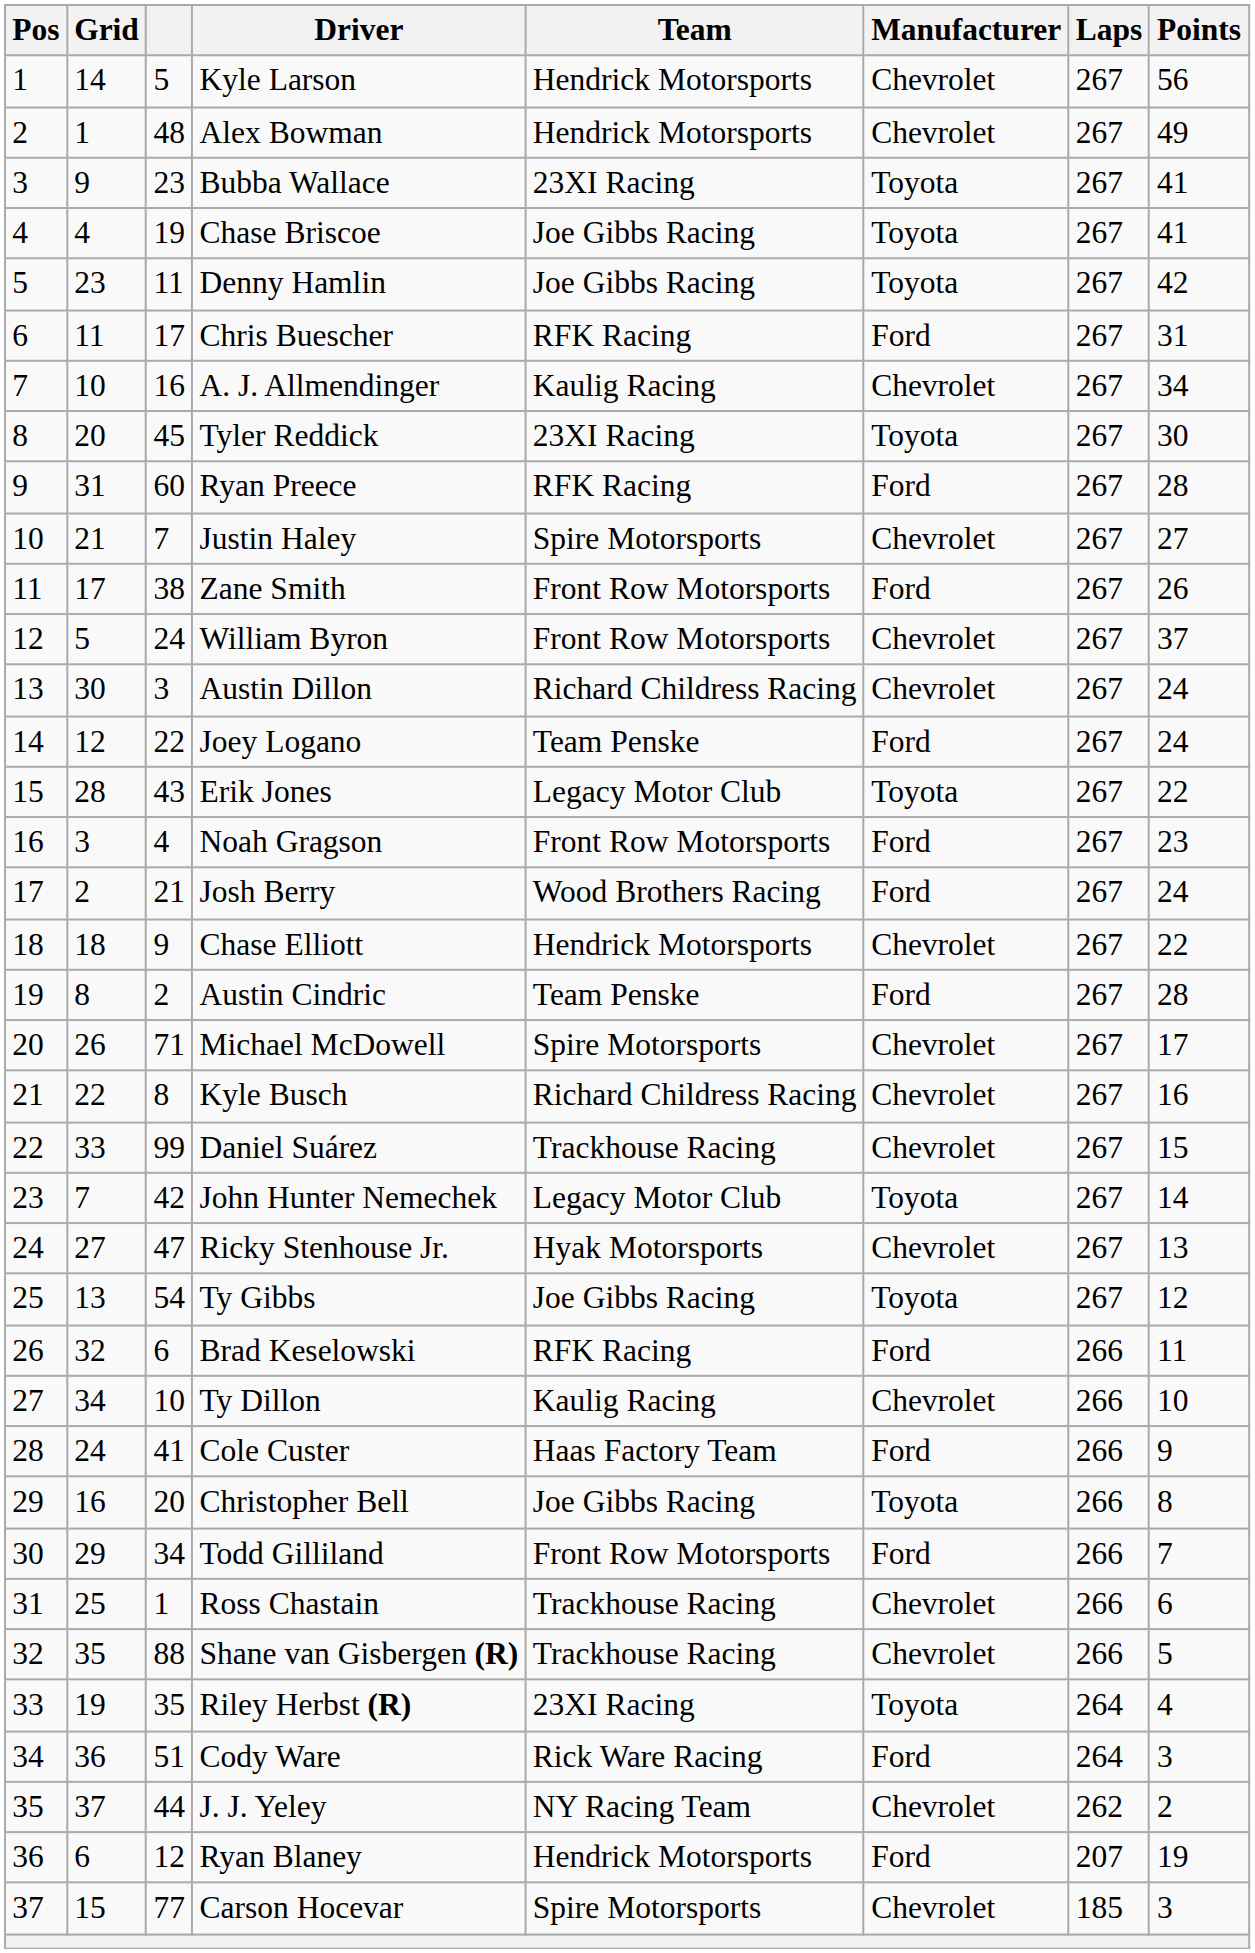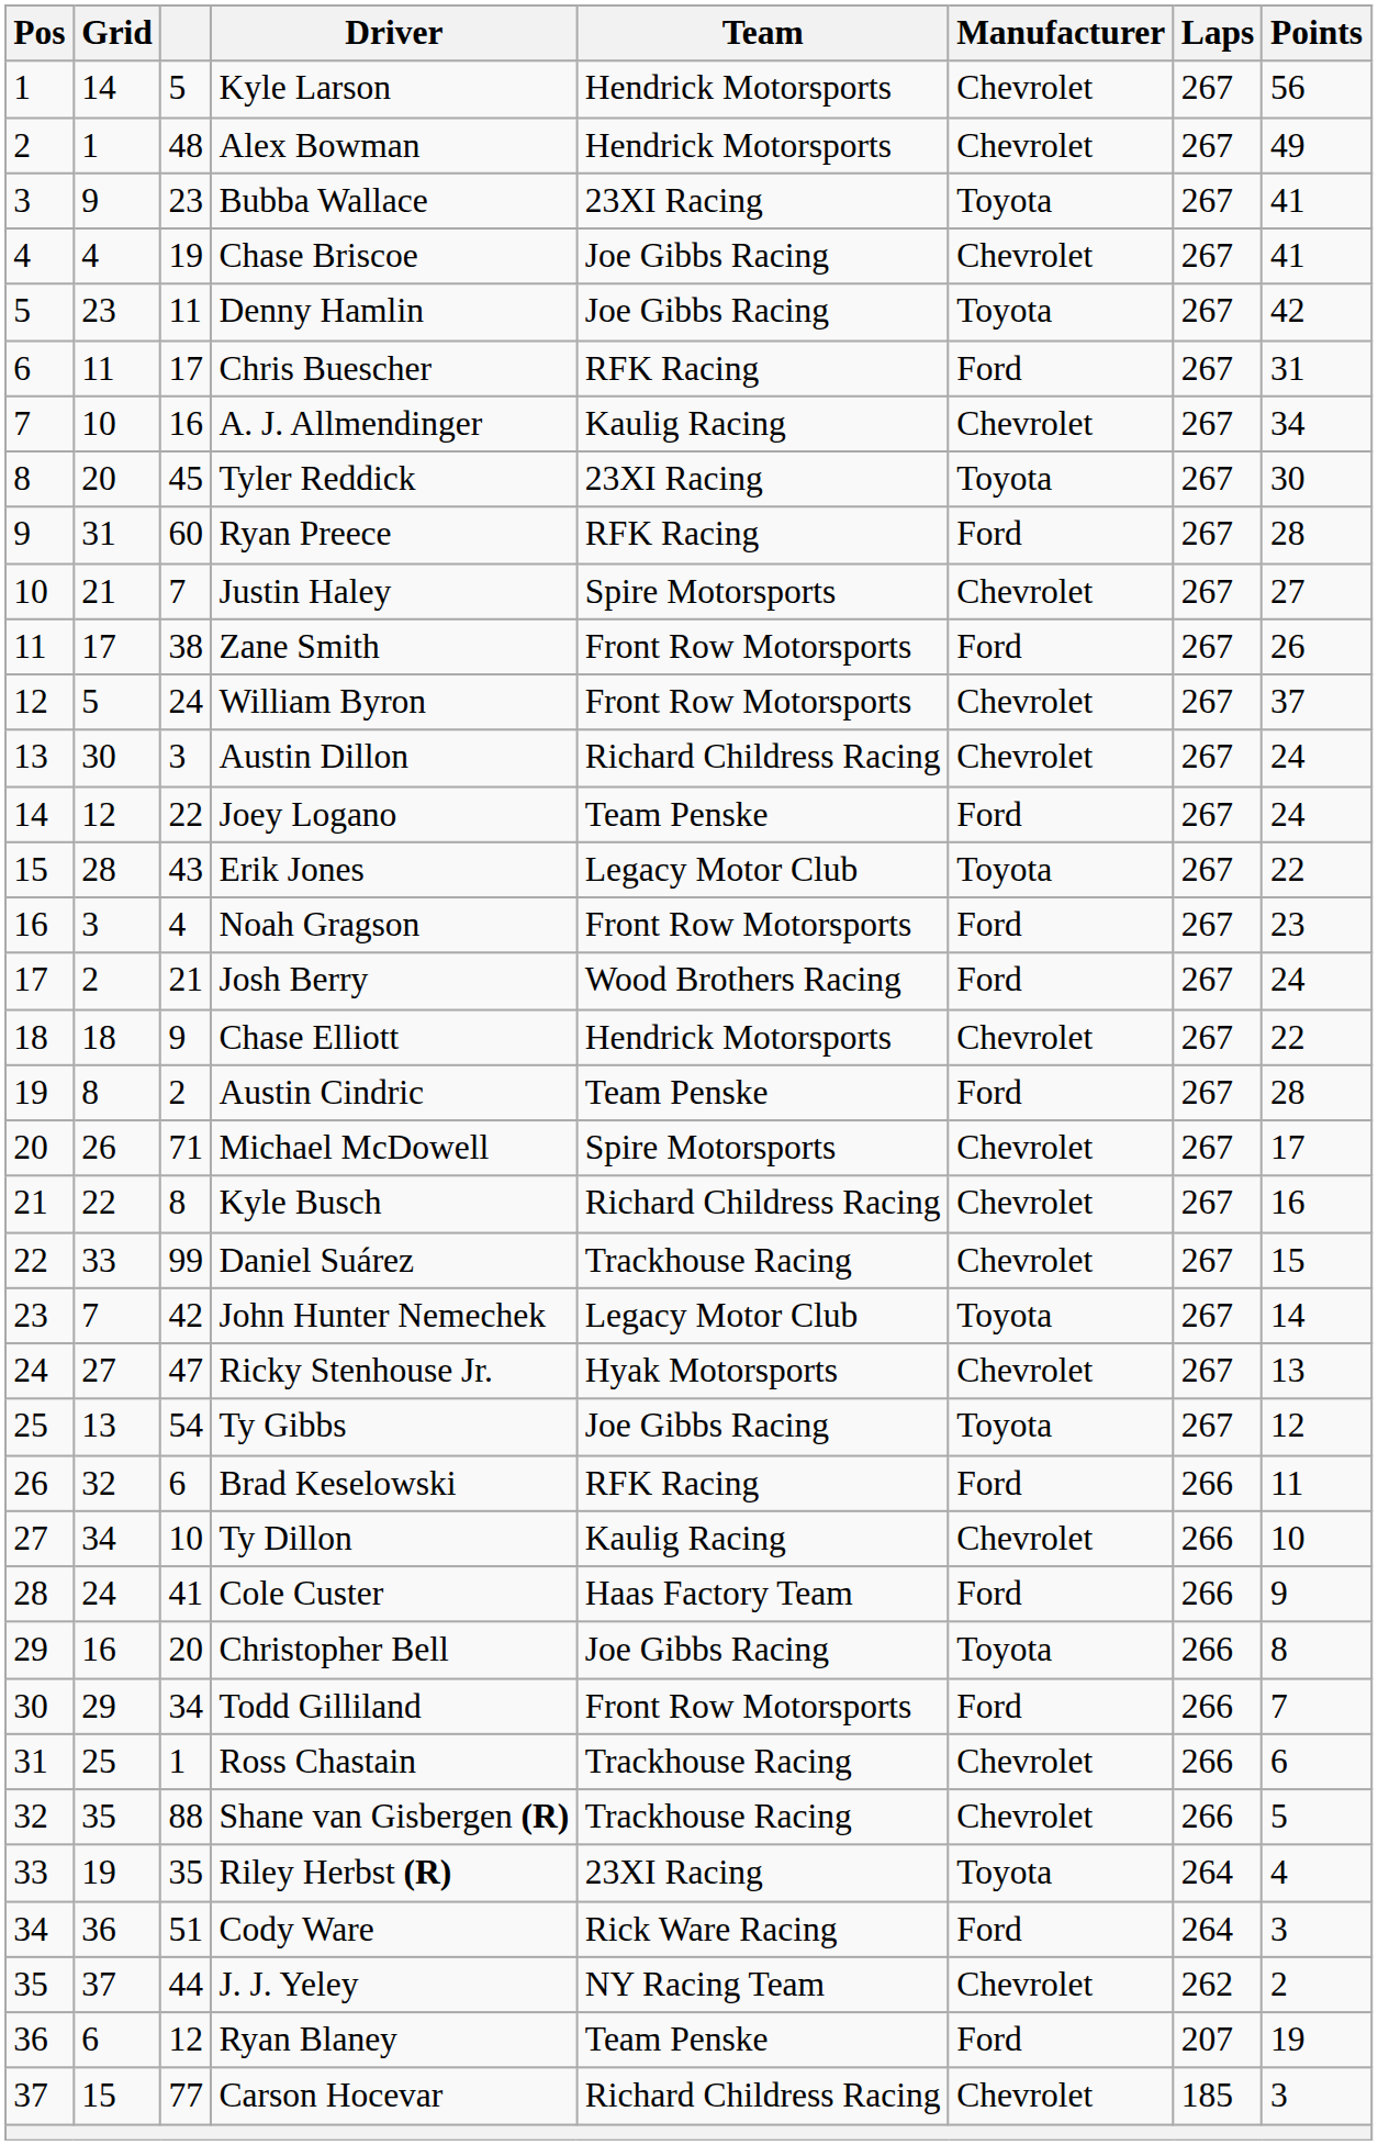Chase Briscoe | Manufacturer: Toyota -> Chevrolet
Ryan Blaney | Team: Hendrick Motorsports -> Team Penske
Carson Hocevar | Team: Spire Motorsports -> Richard Childress Racing
